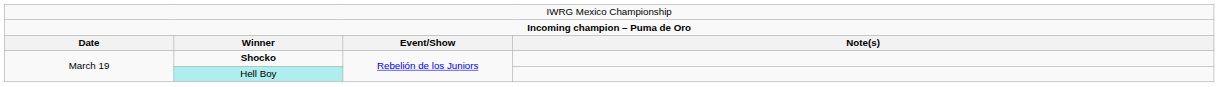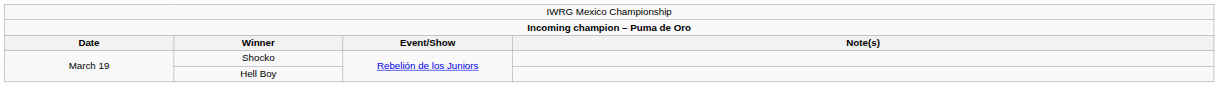Shocko | column 2: bold -> normal
Hell Boy | column 2: paleturquoise background -> no background
